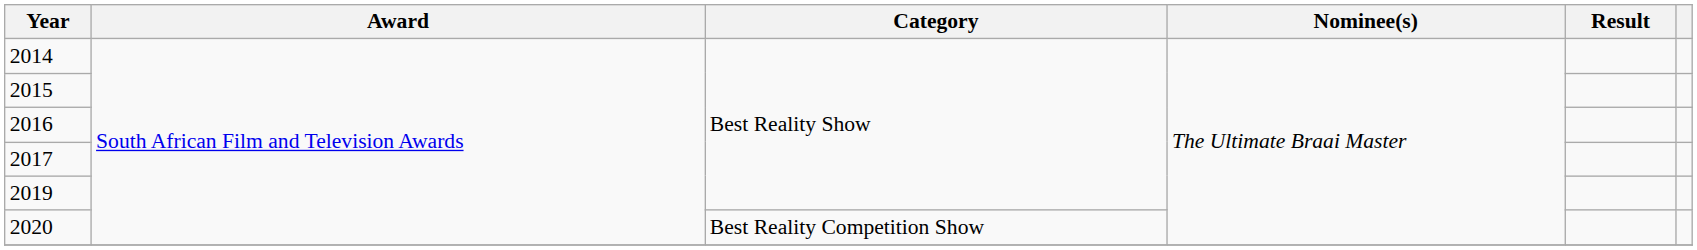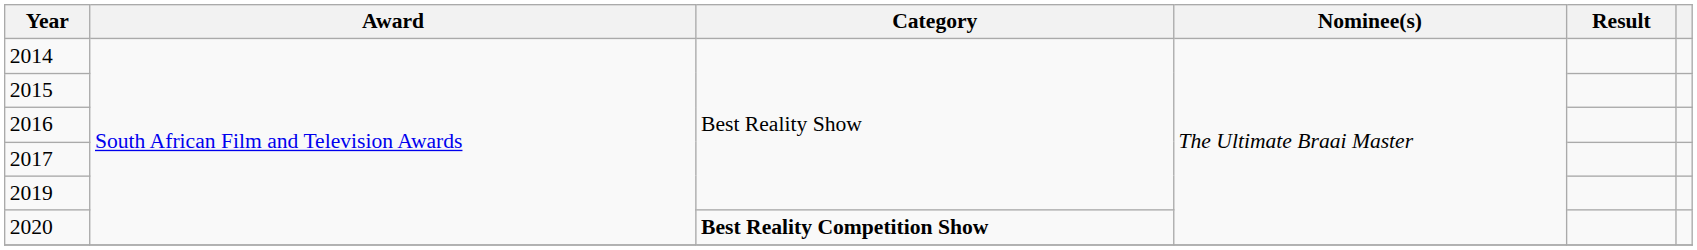2020 | Category: normal -> bold
